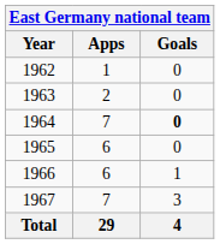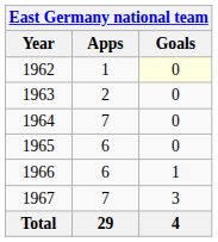1962 | Goals: no background -> lightyellow background
1964 | Goals: bold -> normal
